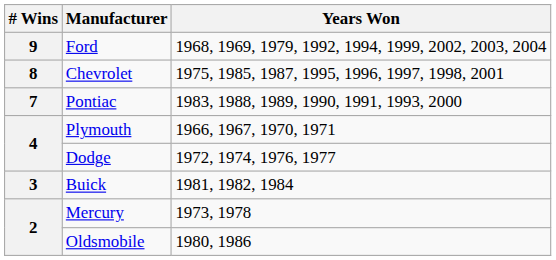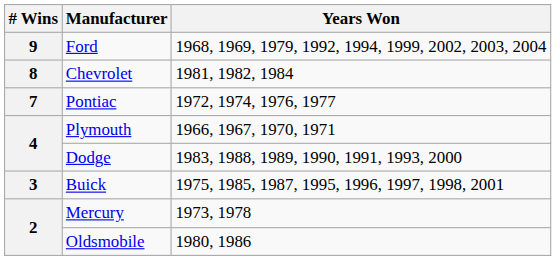Chevrolet | Years Won: 1975, 1985, 1987, 1995, 1996, 1997, 1998, 2001 -> 1981, 1982, 1984
Pontiac | Years Won: 1983, 1988, 1989, 1990, 1991, 1993, 2000 -> 1972, 1974, 1976, 1977
Dodge | Years Won: 1972, 1974, 1976, 1977 -> 1983, 1988, 1989, 1990, 1991, 1993, 2000
Buick | Years Won: 1981, 1982, 1984 -> 1975, 1985, 1987, 1995, 1996, 1997, 1998, 2001
